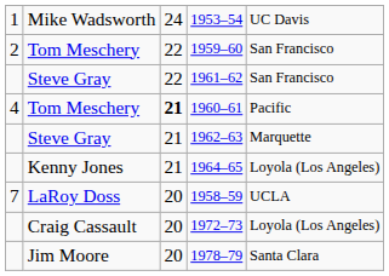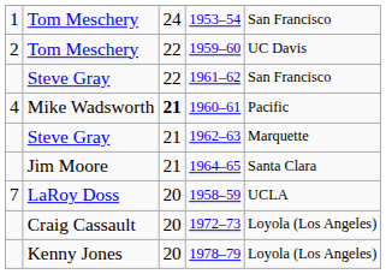1953–54 | column 2: Mike Wadsworth -> Tom Meschery
1953–54 | column 5: UC Davis -> San Francisco
1959–60 | column 5: San Francisco -> UC Davis
1960–61 | column 2: Tom Meschery -> Mike Wadsworth
1964–65 | column 2: Kenny Jones -> Jim Moore
1964–65 | column 5: Loyola (Los Angeles) -> Santa Clara
1978–79 | column 2: Jim Moore -> Kenny Jones
1978–79 | column 5: Santa Clara -> Loyola (Los Angeles)
